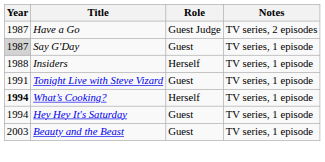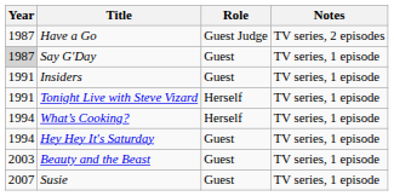Insiders | Year: 1988 -> 1991
Insiders | Role: Herself -> Guest
Tonight Live with Steve Vizard | Role: Guest -> Herself
What’s Cooking? | Year: bold -> normal
+ row: 2007 | Susie | Guest | TV series, 1 episode
